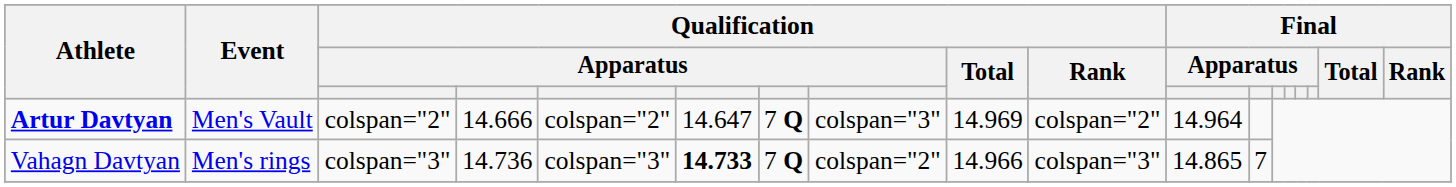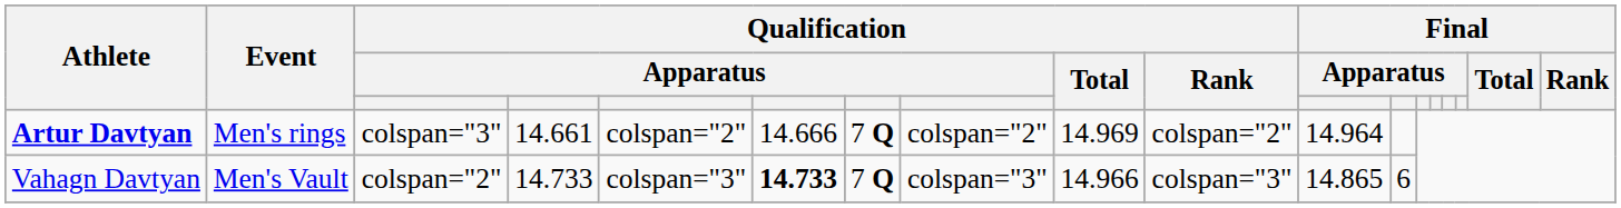Artur Davtyan | Event: Men's Vault -> Men's rings
Artur Davtyan | column 3: colspan="2" -> colspan="3"
Artur Davtyan | column 4: 14.666 -> 14.661
Artur Davtyan | column 6: 14.647 -> 14.666
Artur Davtyan | column 8: colspan="3" -> colspan="2"
Vahagn Davtyan | Event: Men's rings -> Men's Vault
Vahagn Davtyan | column 3: colspan="3" -> colspan="2"
Vahagn Davtyan | column 4: 14.736 -> 14.733
Vahagn Davtyan | column 8: colspan="2" -> colspan="3"
Vahagn Davtyan | column 12: 7 -> 6
